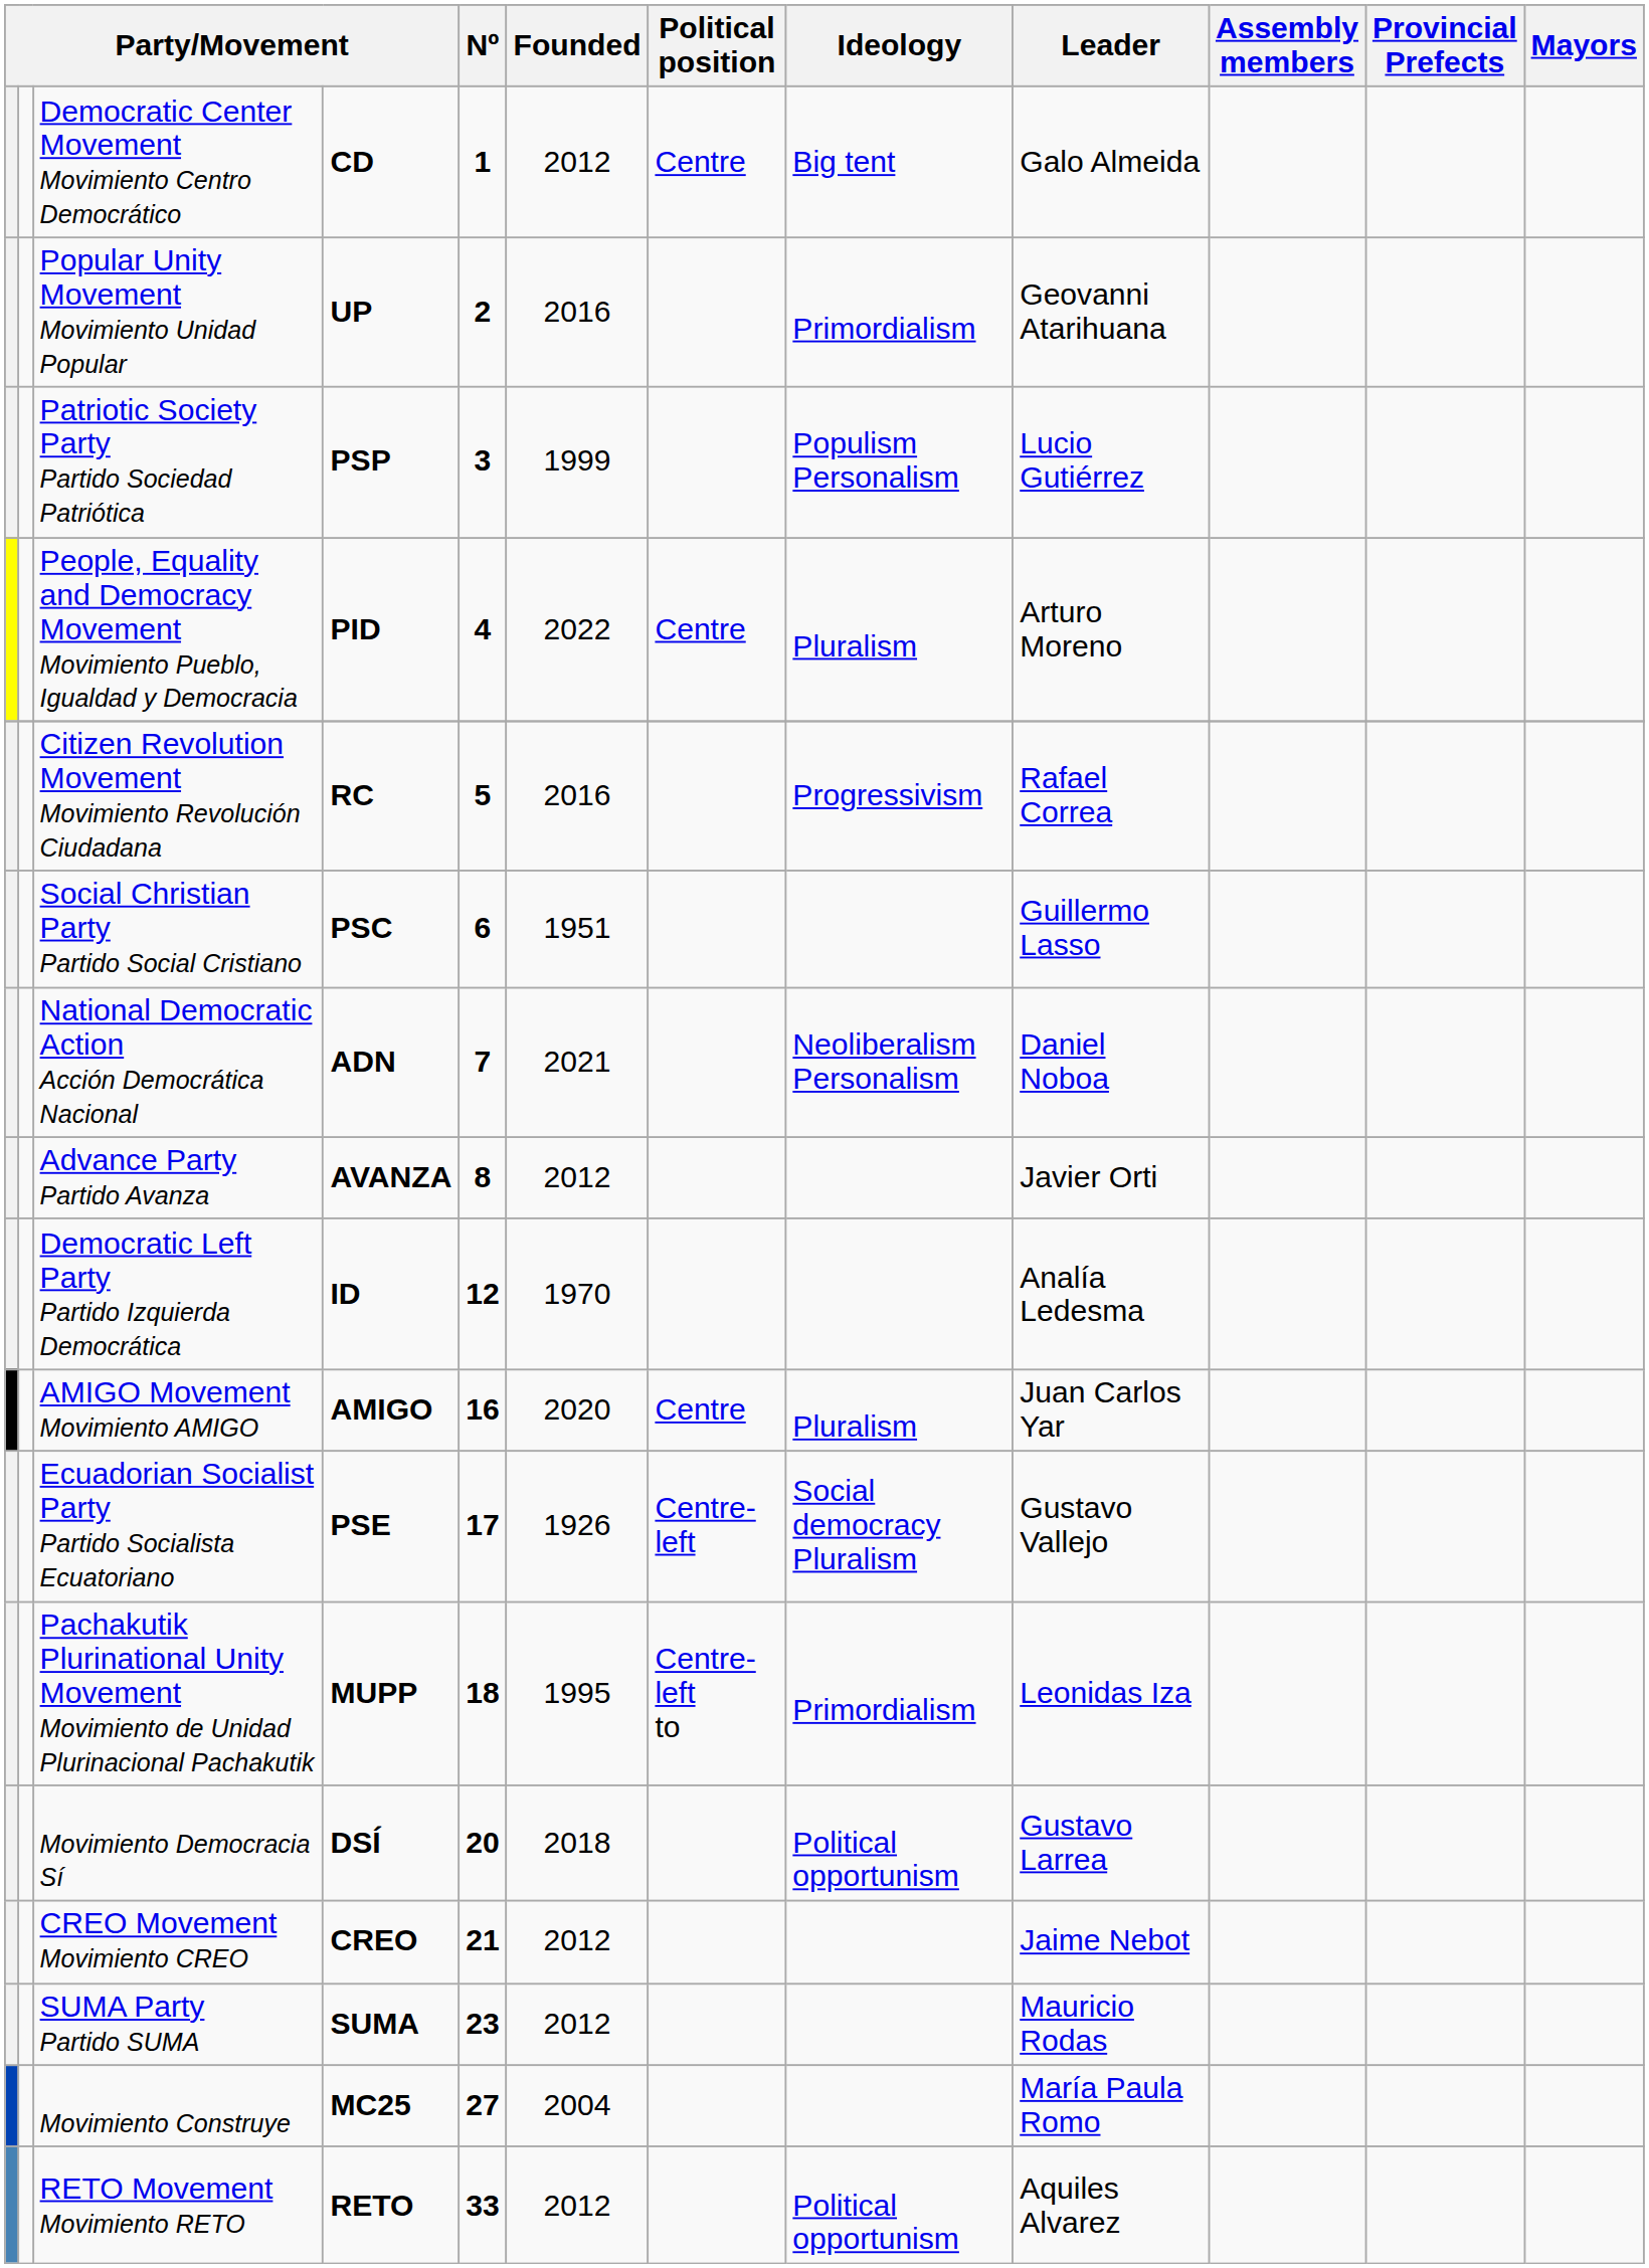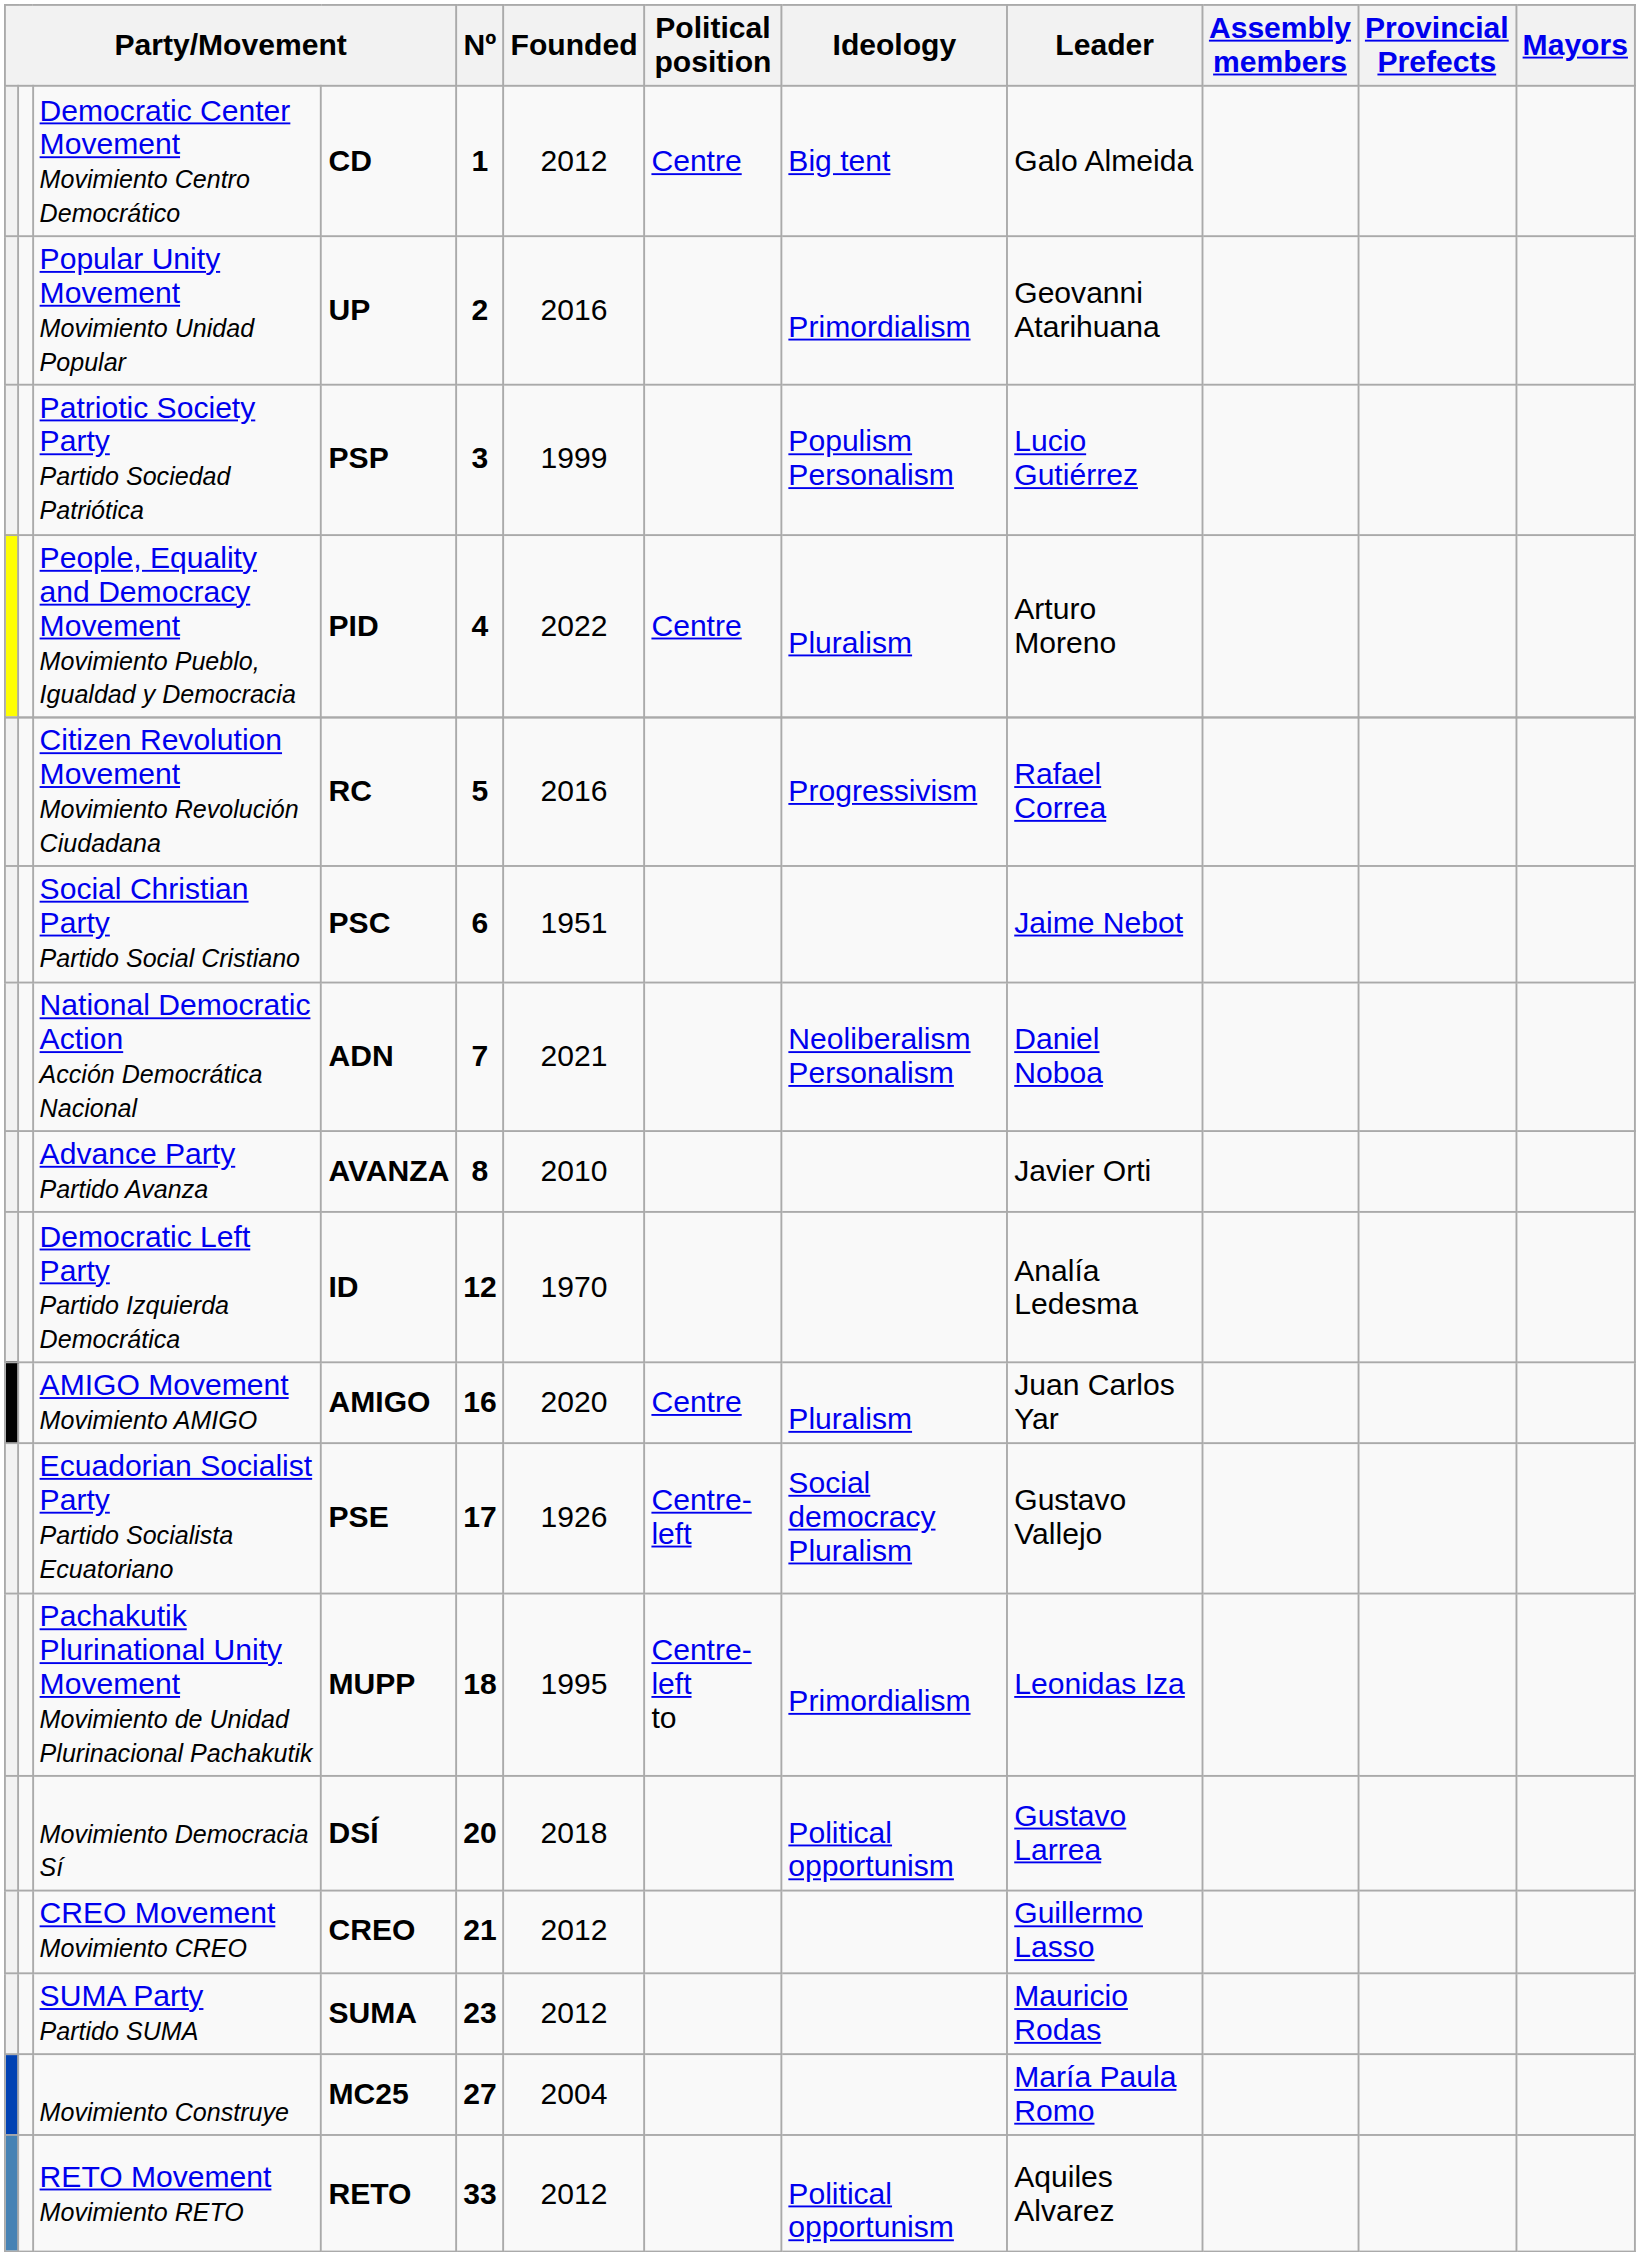Social Christian Party Partido Social Cristiano | Leader: Guillermo Lasso -> Jaime Nebot
Advance Party Partido Avanza | Founded: 2012 -> 2010
CREO Movement Movimiento CREO | Leader: Jaime Nebot -> Guillermo Lasso
